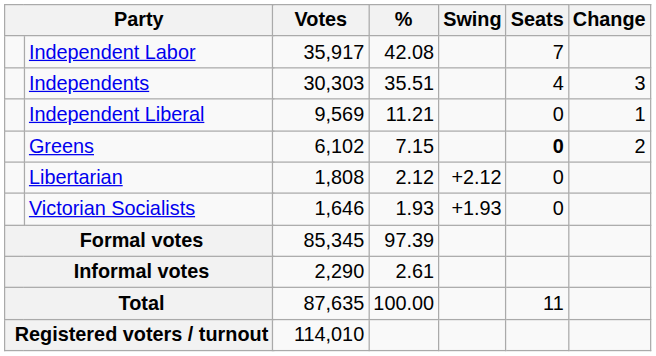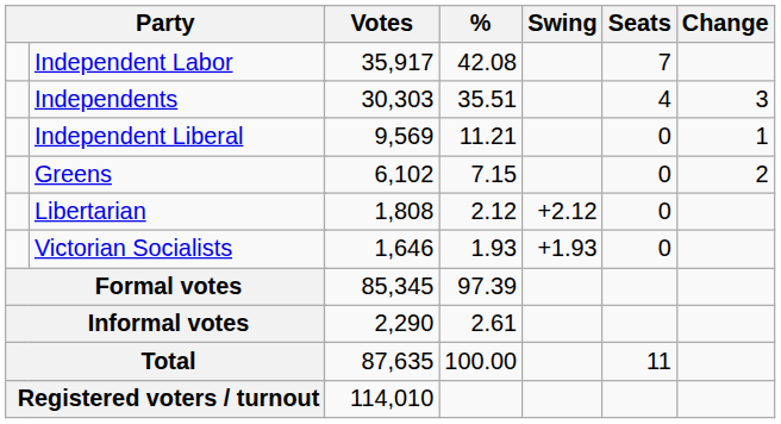Greens | Seats: bold -> normal
